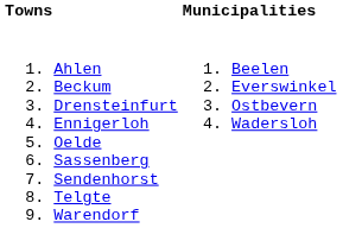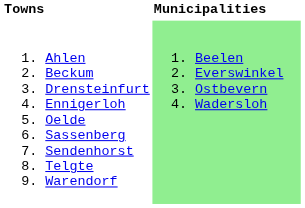row 2 | Municipalities: no background -> lightgreen background
